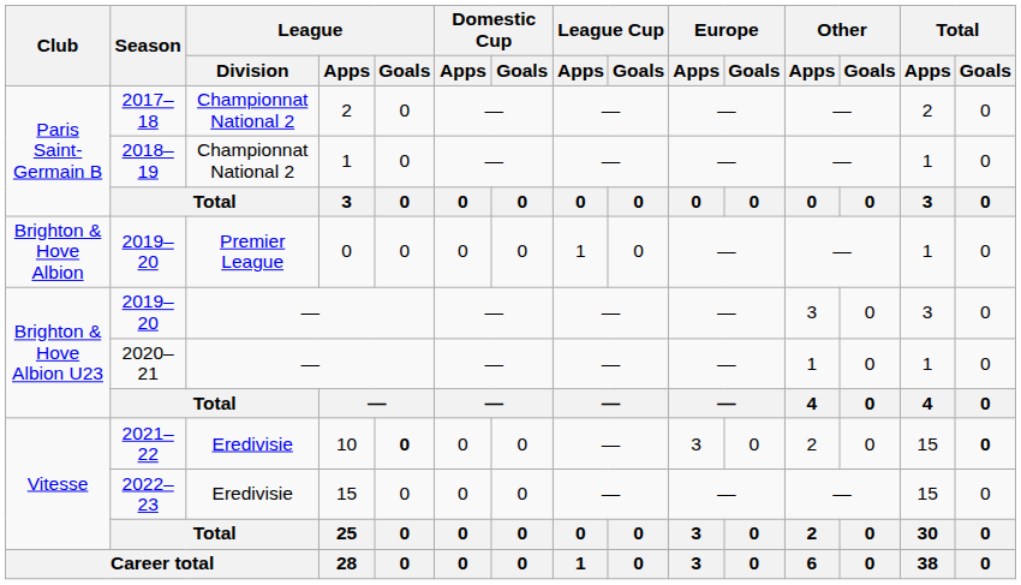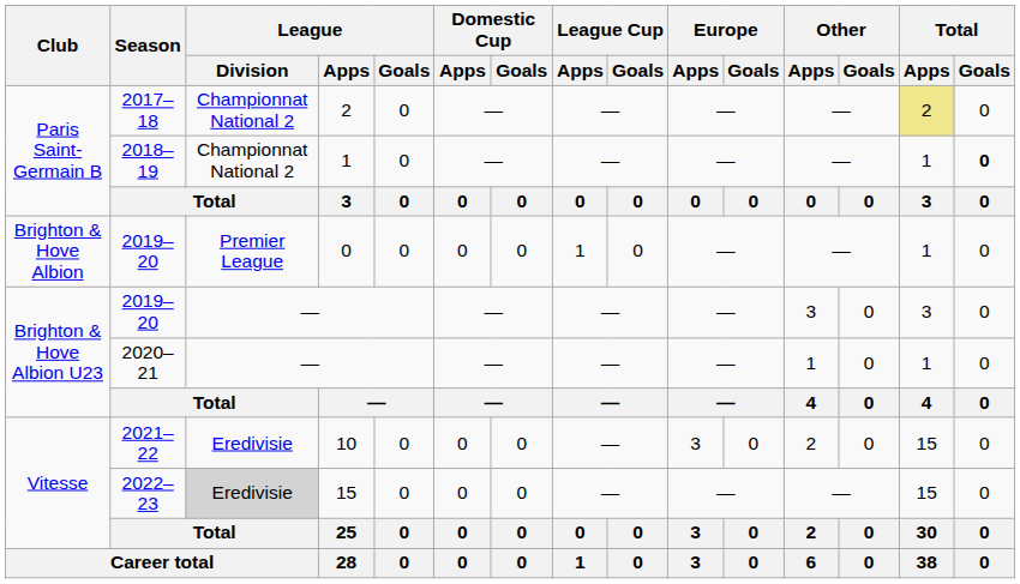2017–18 | Total / Apps: no background -> khaki background
2018–19 | Total / Goals: normal -> bold
2021–22 | League / Goals: bold -> normal
2021–22 | Total / Goals: bold -> normal
2022–23 | League / Division: no background -> lightgrey background
